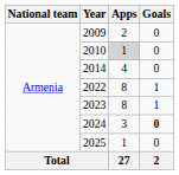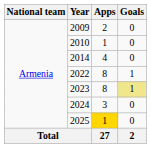2010 | Apps: lightgrey background -> no background
2023 | Goals: no background -> khaki background
2024 | Goals: bold -> normal
2025 | Apps: no background -> gold background
